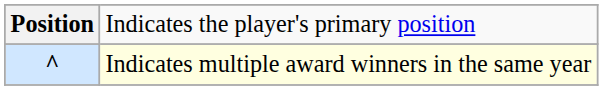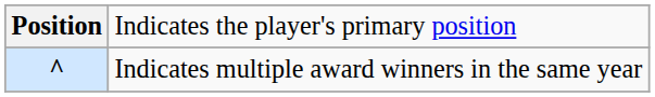^ | column 2: lightyellow background -> no background
